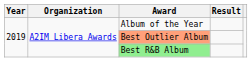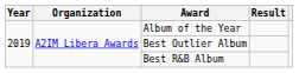Best Outlier Album | Award: lightsalmon background -> no background
Best R&B Album | Award: lightgreen background -> no background
